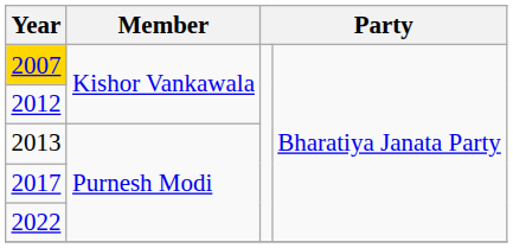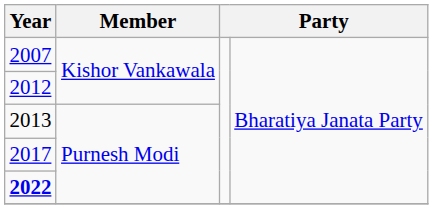2007 | Year: gold background -> no background
2022 | Year: normal -> bold
